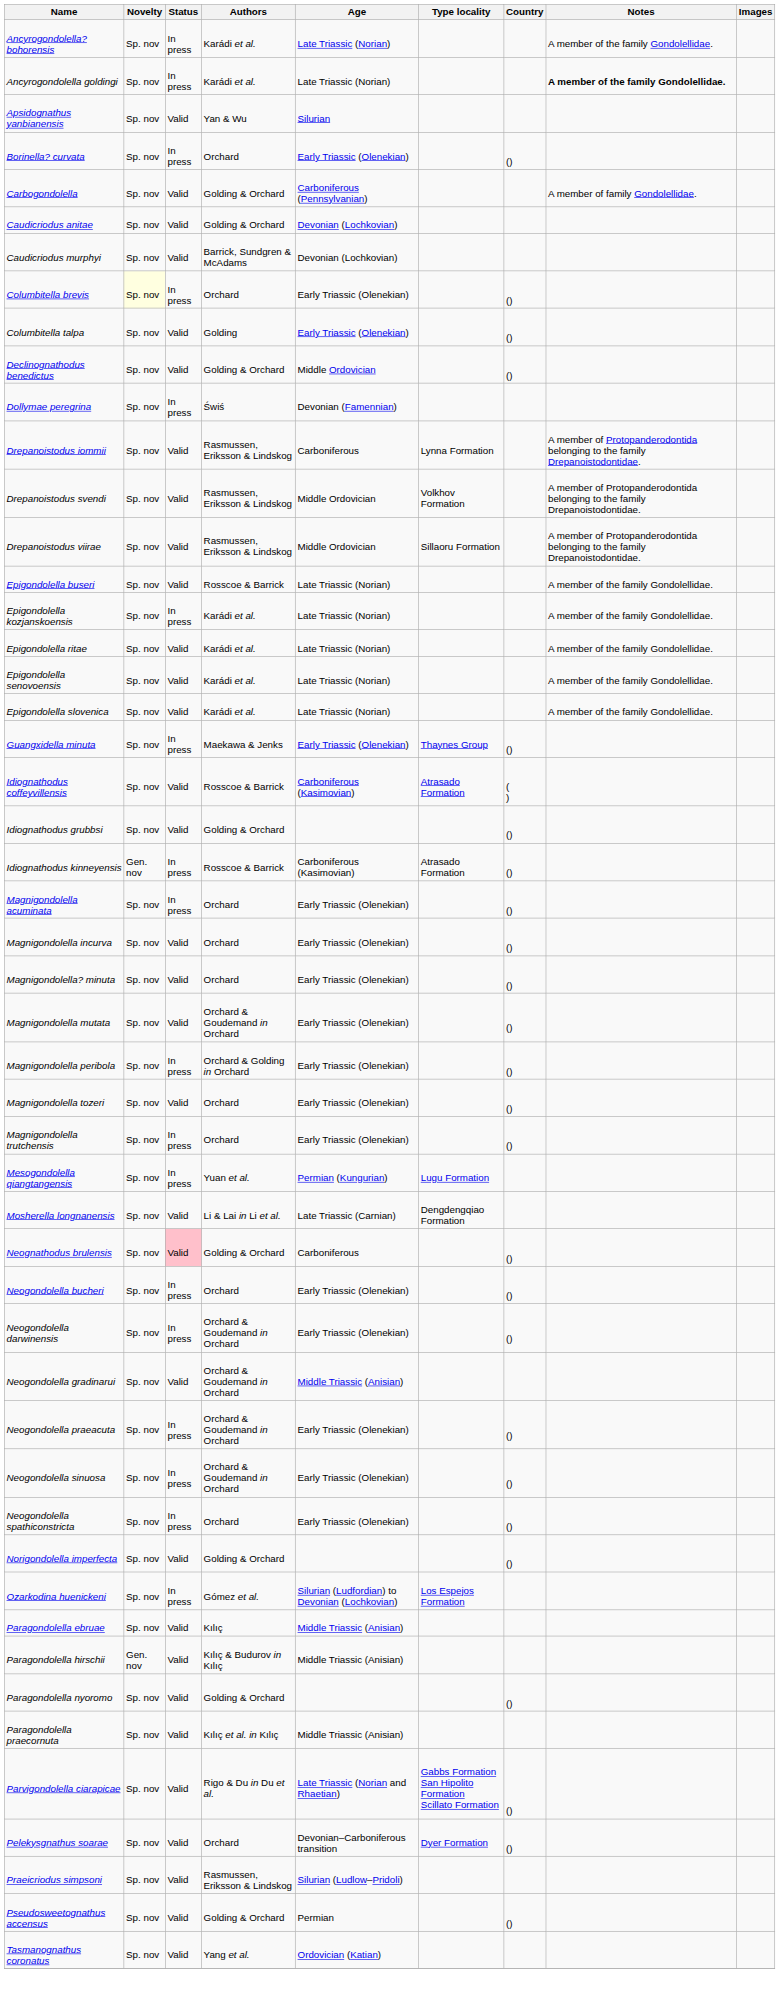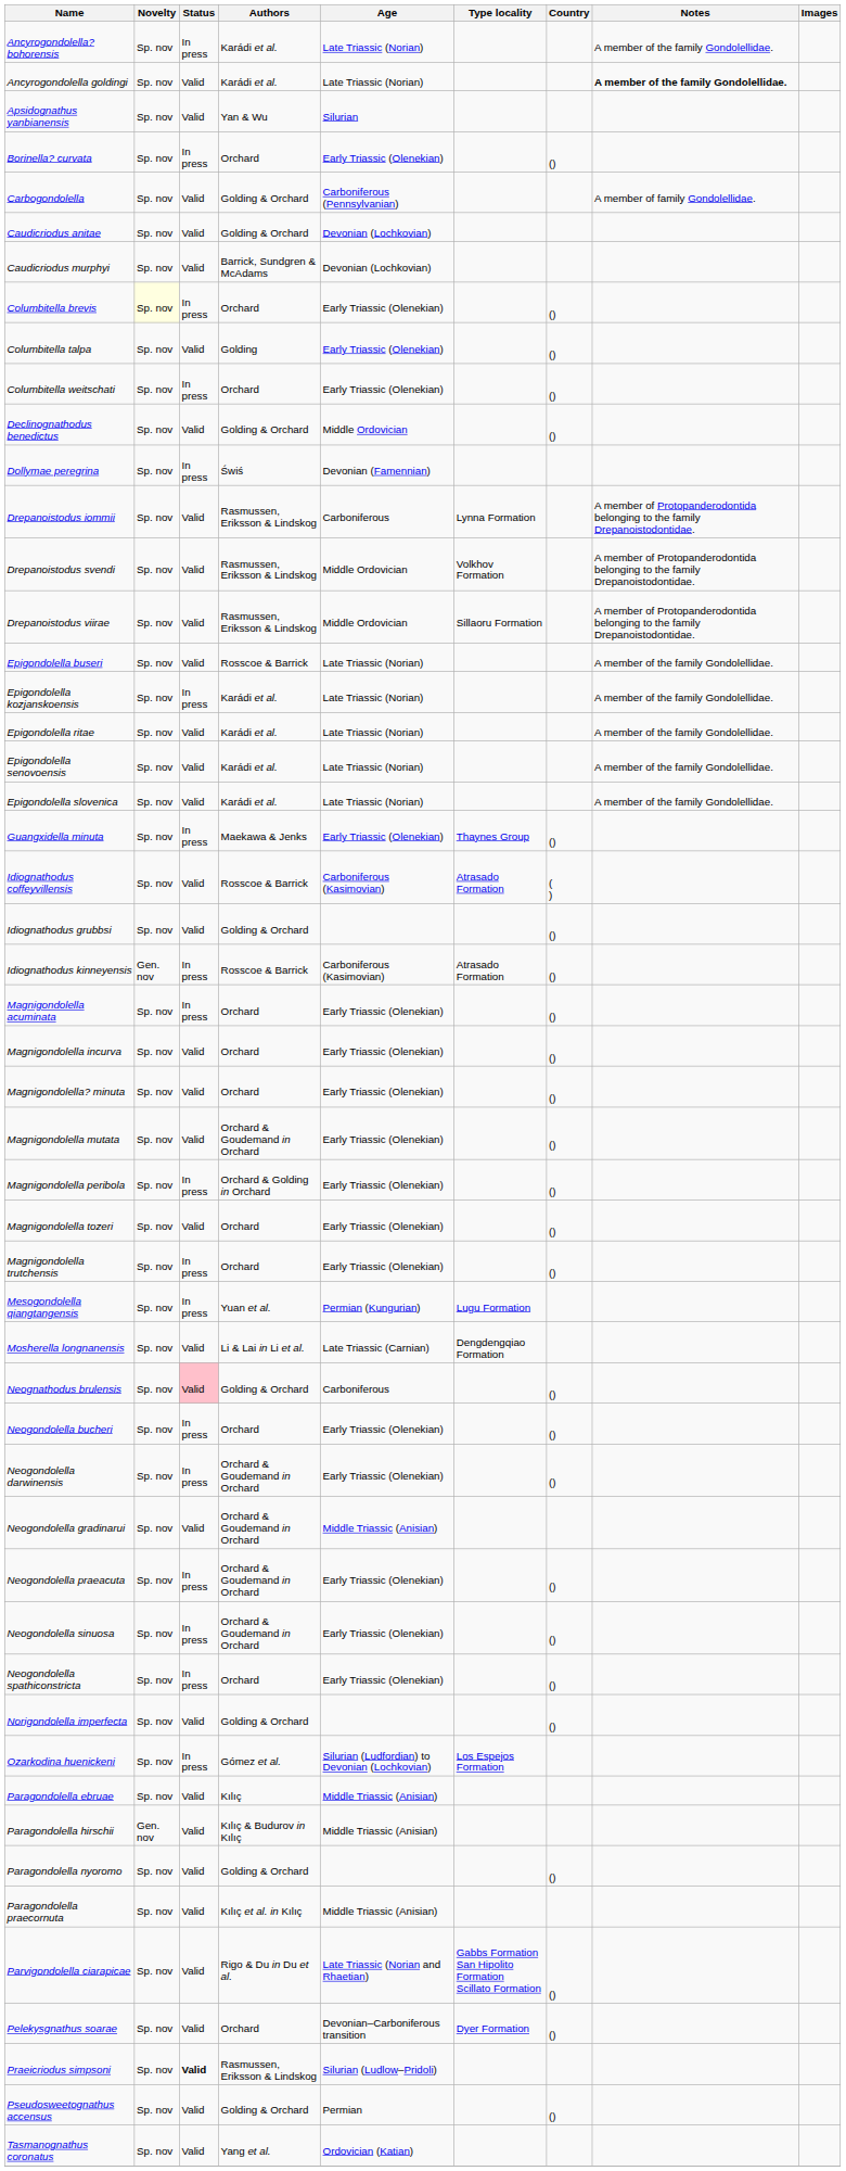Ancyrogondolella goldingi | Status: In press -> Valid
+ row: Columbitella weitschati | Sp. nov | In press | Orchard | Early Triassic (Olenekian) | ()
Praeicriodus simpsoni | Status: normal -> bold
